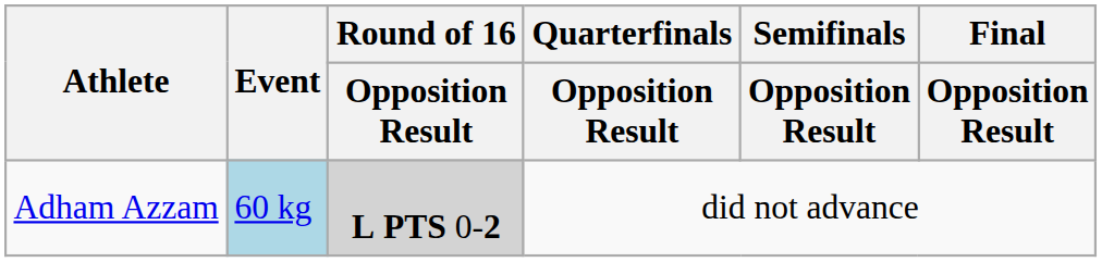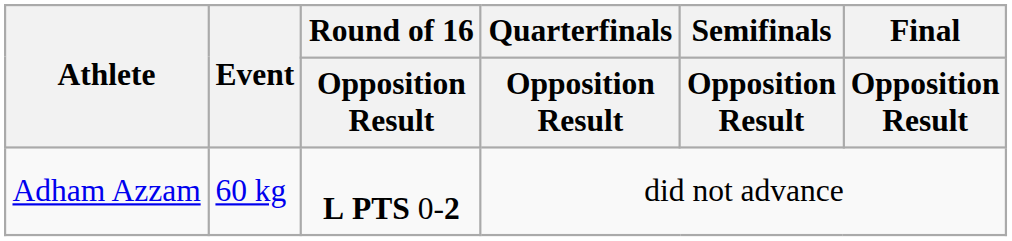Adham Azzam | Event: lightblue background -> no background
Adham Azzam | Round of 16 / Opposition Result: lightgrey background -> no background
